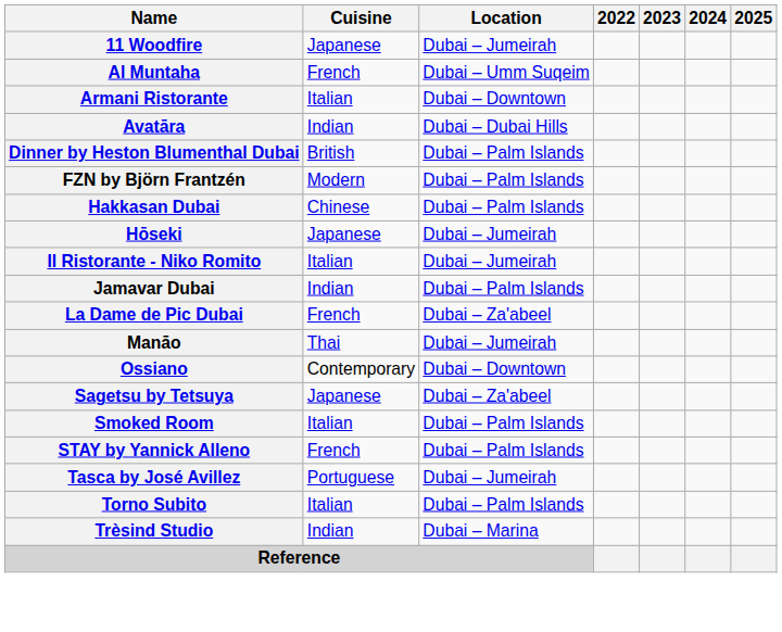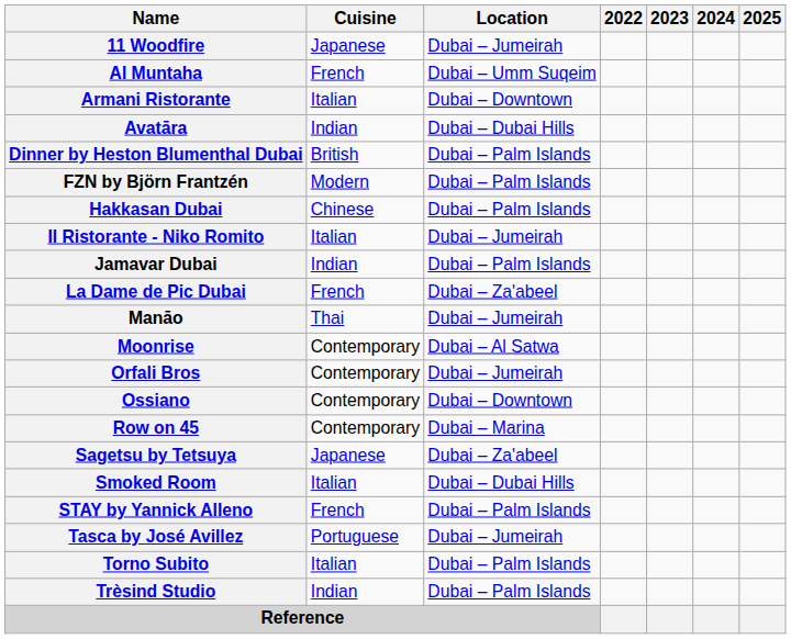- row: Hōseki | Japanese | Dubai – Jumeirah
+ row: Moonrise | Contemporary | Dubai – Al Satwa
+ row: Orfali Bros | Contemporary | Dubai – Jumeirah
+ row: Row on 45 | Contemporary | Dubai – Marina
Smoked Room | Location: Dubai – Palm Islands -> Dubai – Dubai Hills
Trèsind Studio | Location: Dubai – Marina -> Dubai – Palm Islands
